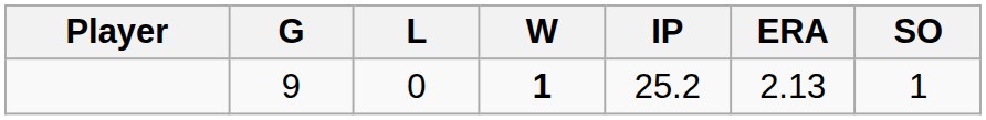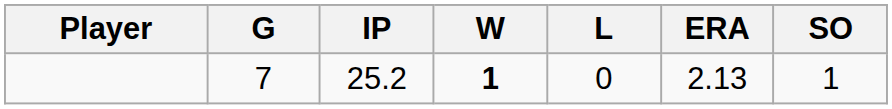columns swapped: IP <-> L
row 2 | G: 9 -> 7
